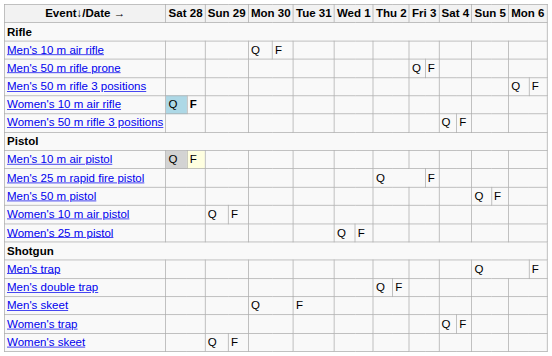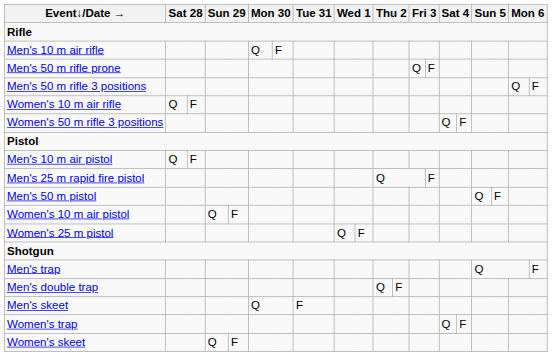Women's 10 m air rifle | column 2: lightblue background -> no background
Women's 10 m air rifle | column 3: bold -> normal
Men's 10 m air pistol | column 2: lightgrey background -> no background
Men's 10 m air pistol | column 3: lightyellow background -> no background
